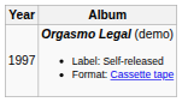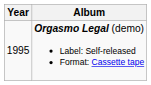row 2 | Year: 1997 -> 1995
